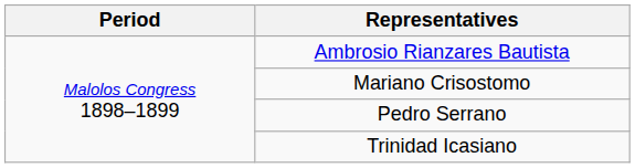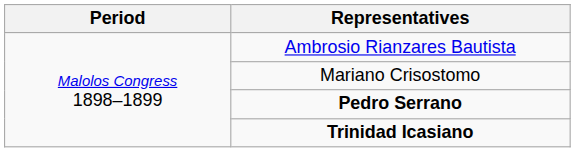Pedro Serrano | Representatives: normal -> bold
Trinidad Icasiano | Representatives: normal -> bold
